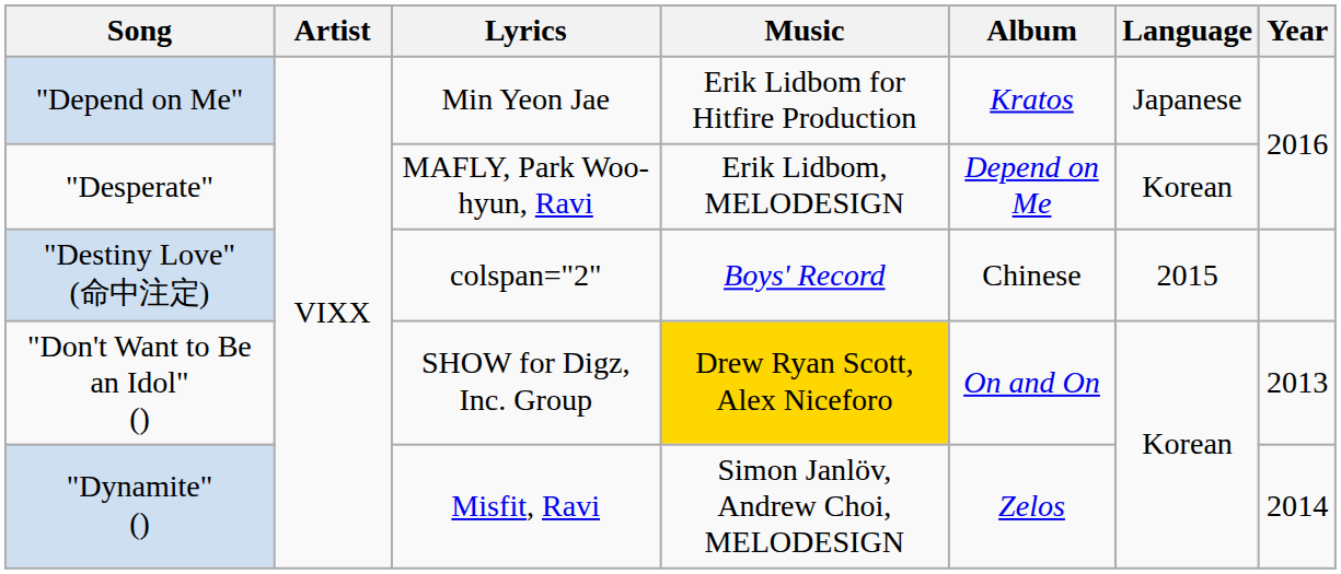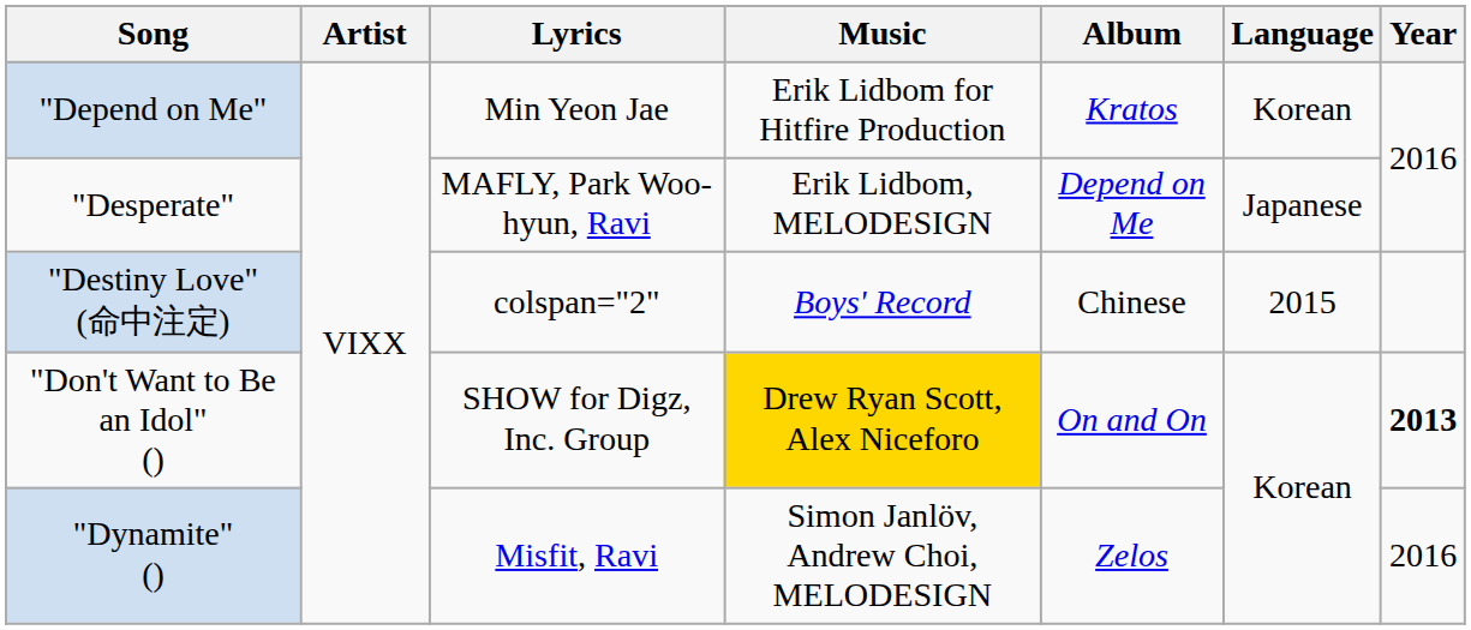"Depend on Me" | Language: Japanese -> Korean
"Desperate" | Language: Korean -> Japanese
"Don't Want to Be an Idol" () | Year: normal -> bold
"Dynamite" () | Year: 2014 -> 2016
